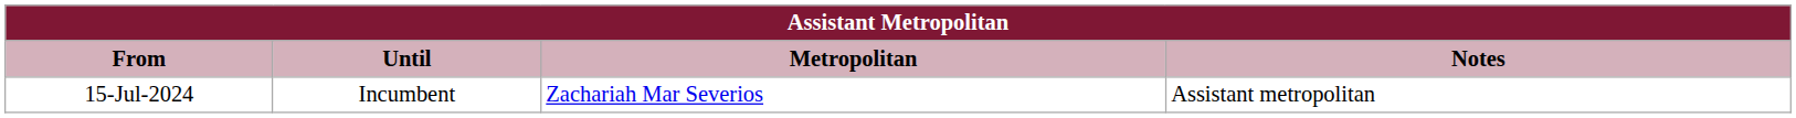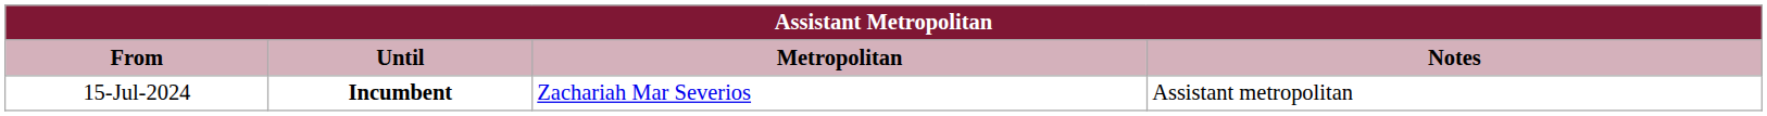15-Jul-2024 | Until: normal -> bold
